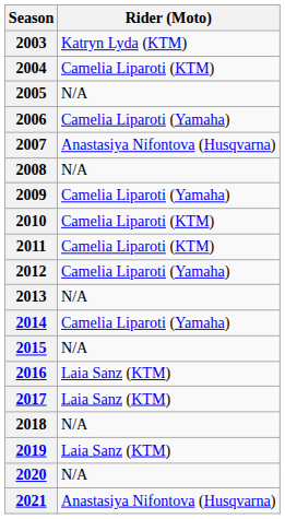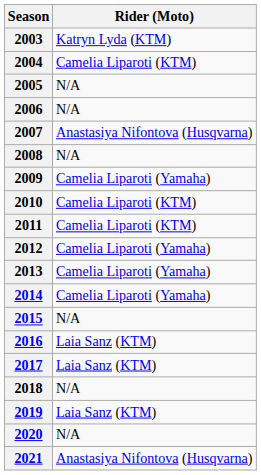2006 | Rider (Moto): Camelia Liparoti (Yamaha) -> N/A
2013 | Rider (Moto): N/A -> Camelia Liparoti (Yamaha)
